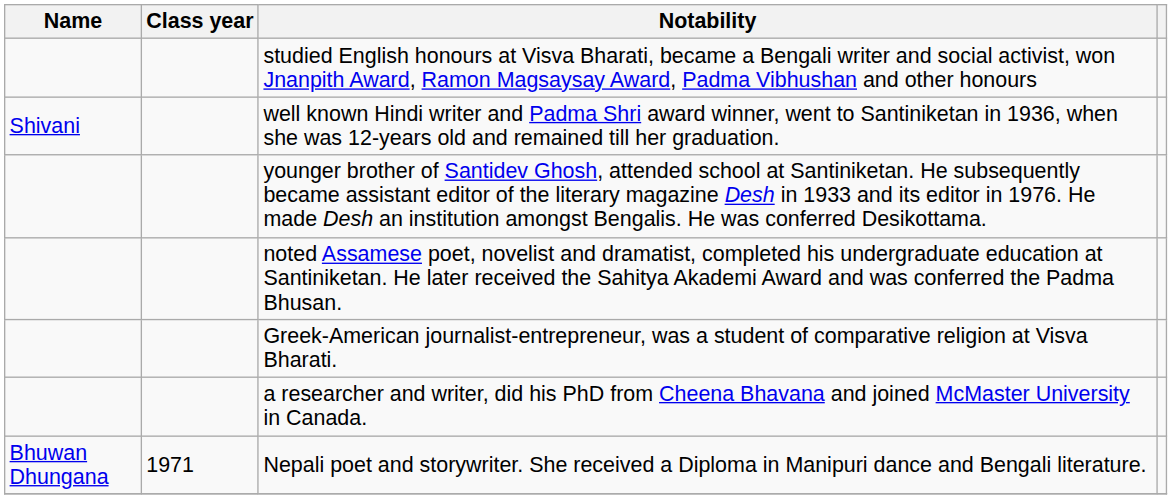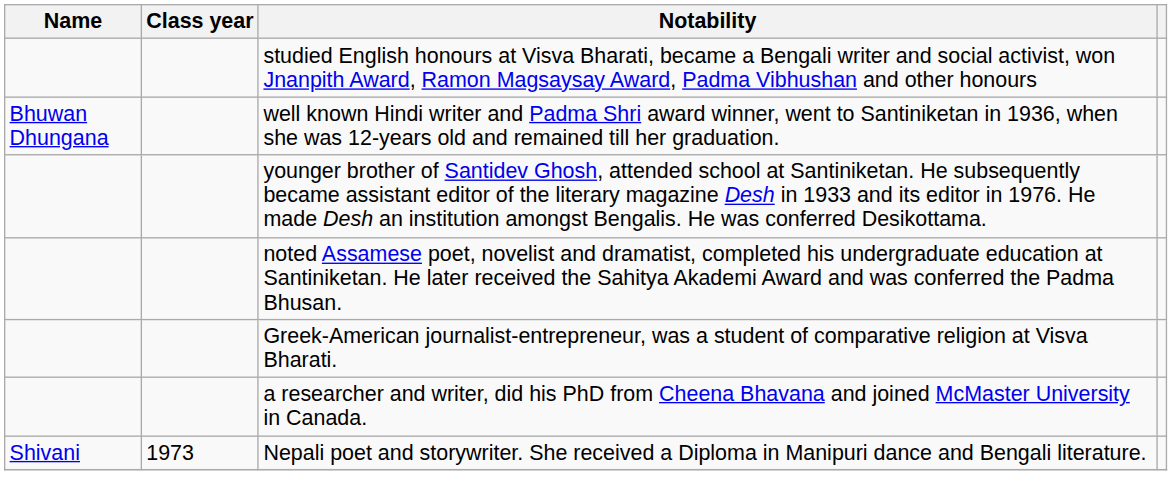row 3 | Name: Shivani -> Bhuwan Dhungana
row 8 | Name: Bhuwan Dhungana -> Shivani
row 8 | Class year: 1971 -> 1973
